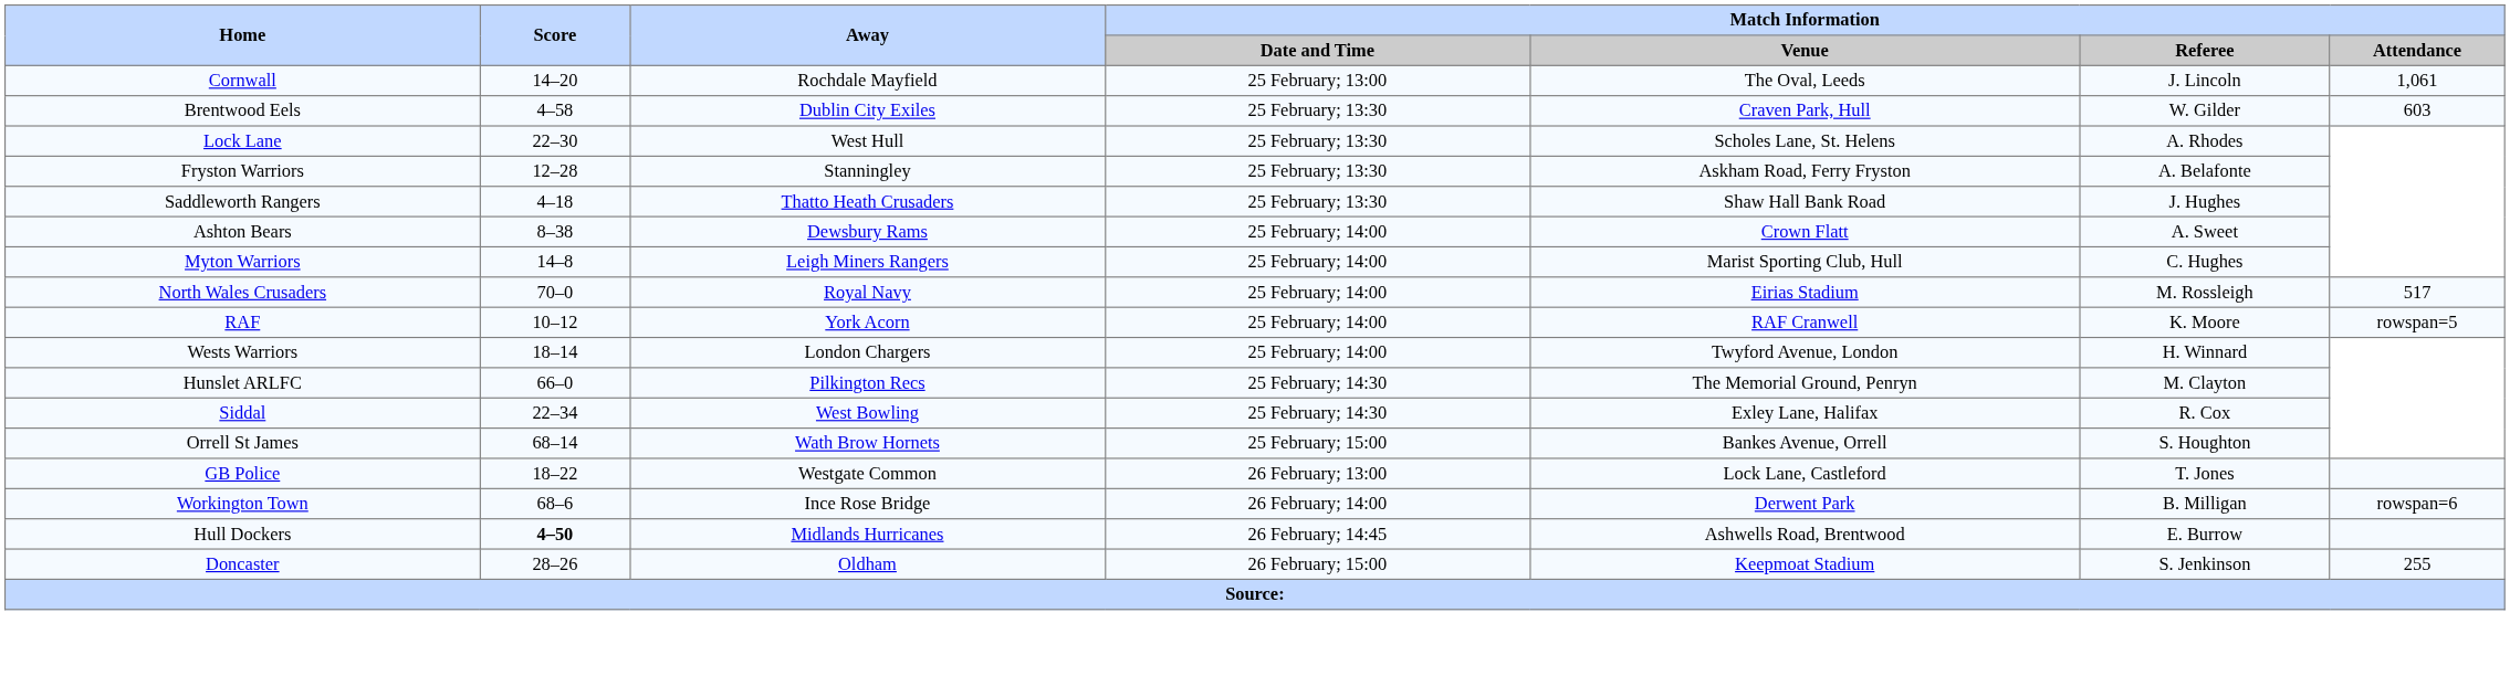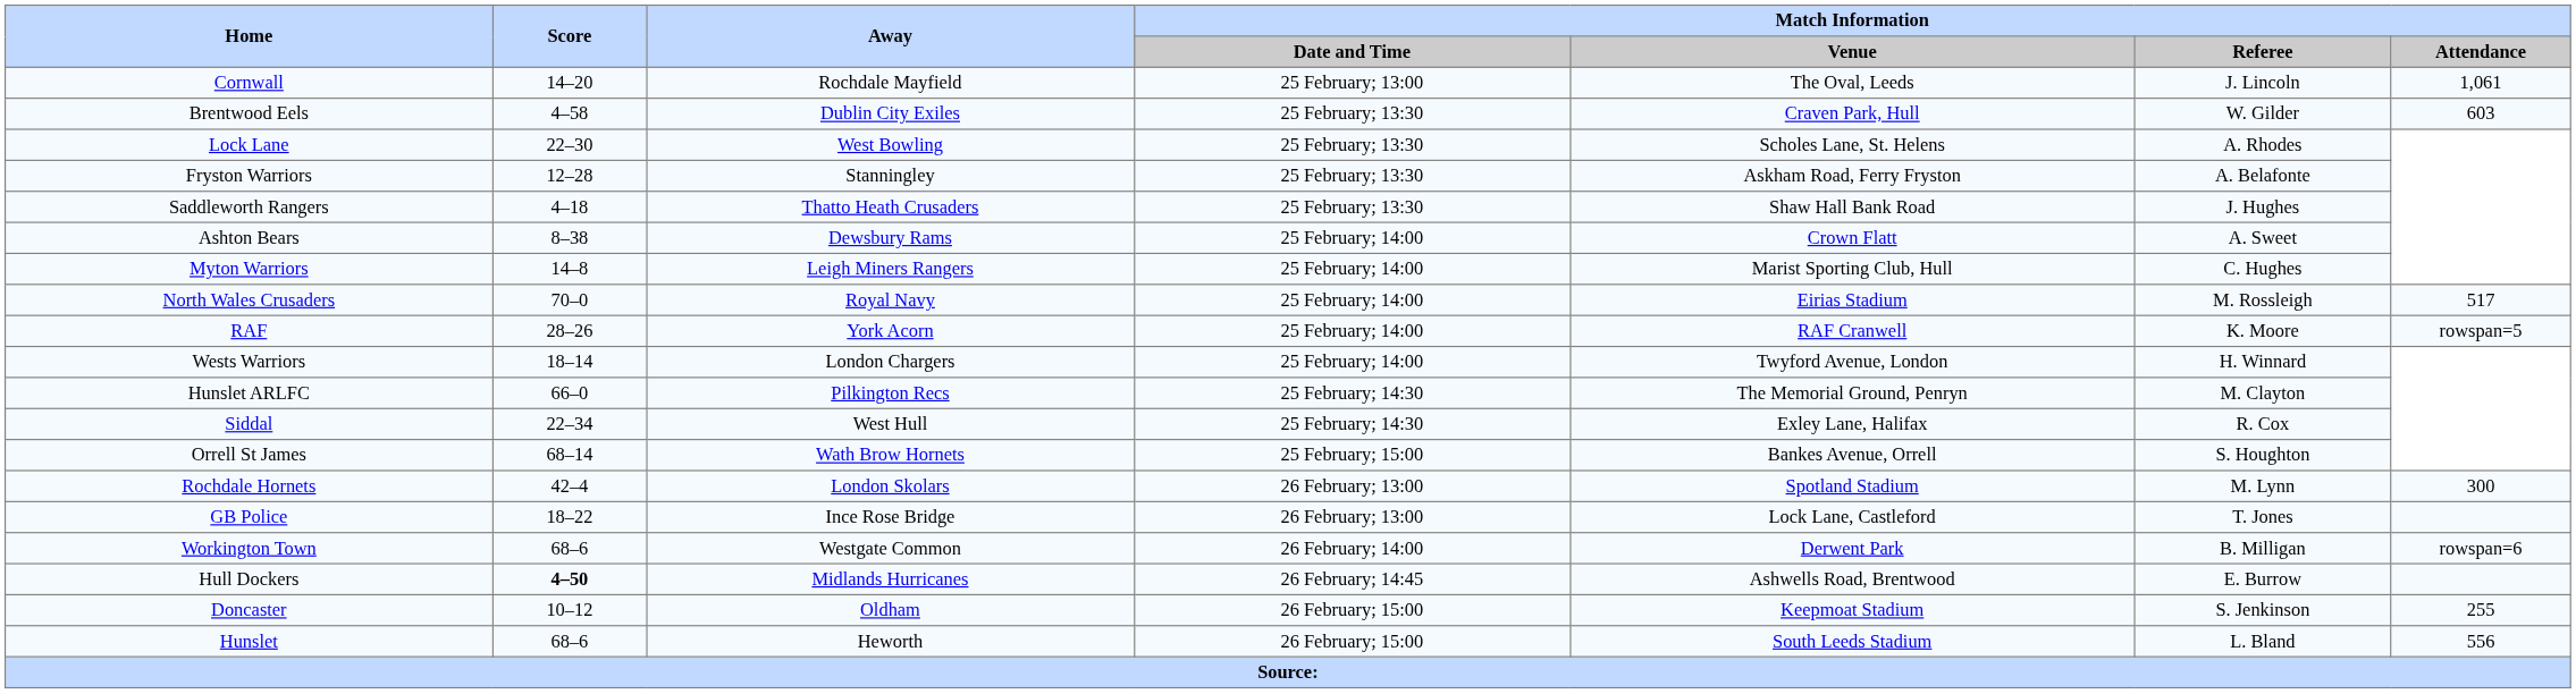Lock Lane | Away: West Hull -> West Bowling
RAF | Score: 10–12 -> 28–26
Siddal | Away: West Bowling -> West Hull
+ row: Rochdale Hornets | 42–4 | London Skolars | 26 February; 13:00 | Spotland Stadium | M. Lynn | 300
GB Police | Away: Westgate Common -> Ince Rose Bridge
Workington Town | Away: Ince Rose Bridge -> Westgate Common
Doncaster | Score: 28–26 -> 10–12
+ row: Hunslet | 68–6 | Heworth | 26 February; 15:00 | South Leeds Stadium | L. Bland | 556
